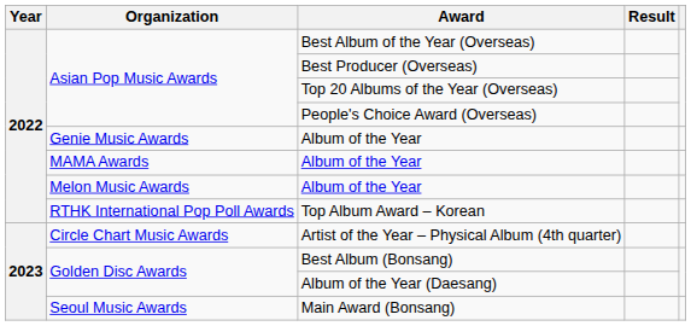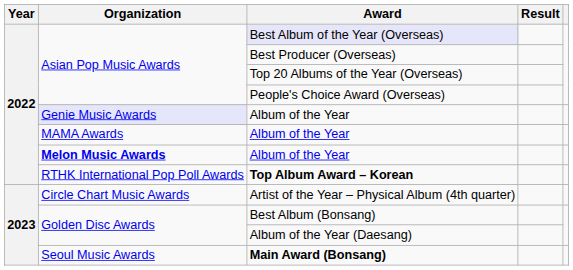Best Album of the Year (Overseas) | Award: no background -> lavender background
Genie Music Awards / Album of the Year | Organization: no background -> lavender background
Melon Music Awards / Album of the Year | Organization: normal -> bold
Top Album Award – Korean | Award: normal -> bold
Main Award (Bonsang) | Award: normal -> bold
